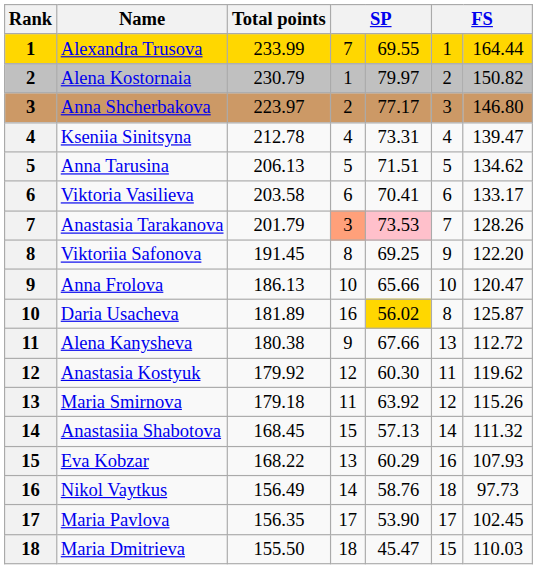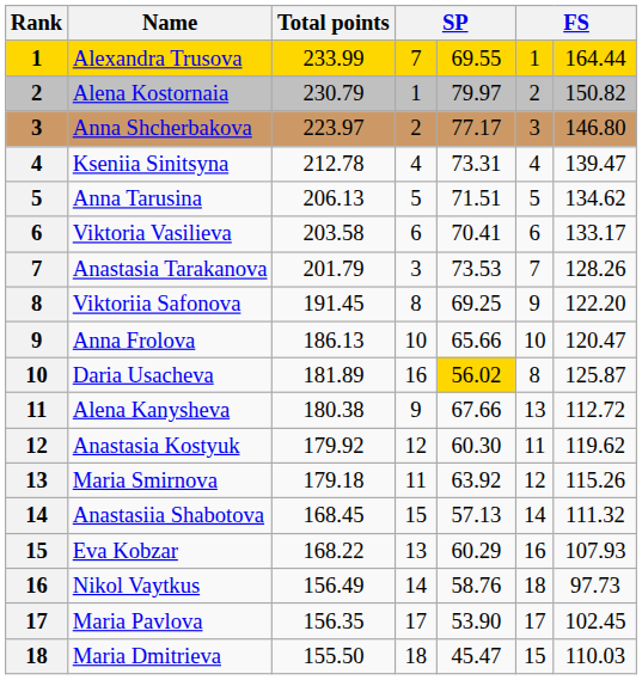Anastasia Tarakanova | column 4: lightsalmon background -> no background
Anastasia Tarakanova | column 5: pink background -> no background
